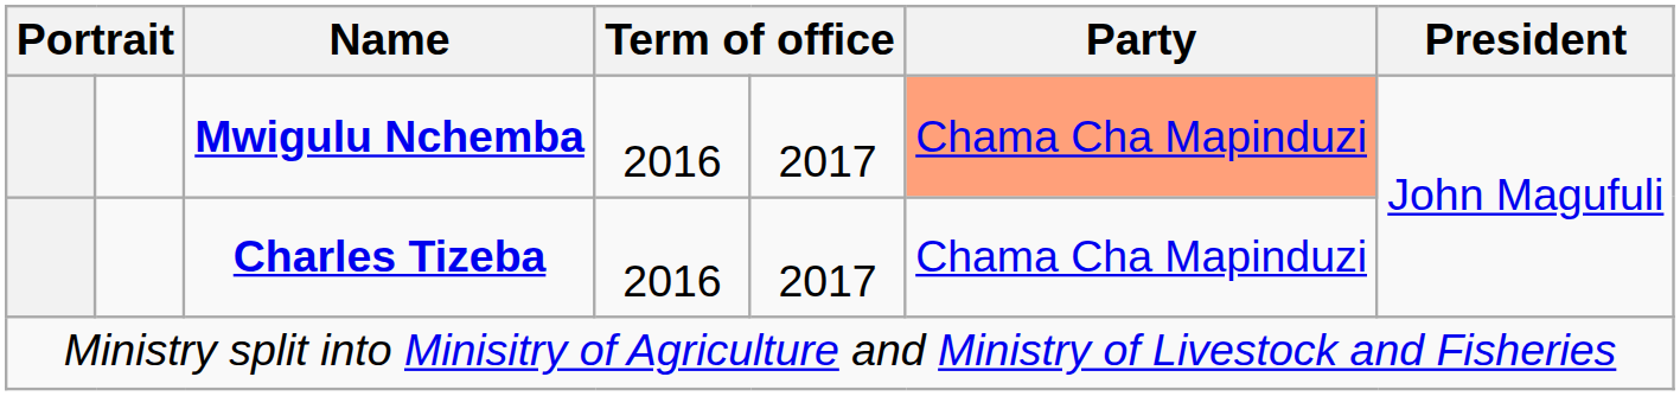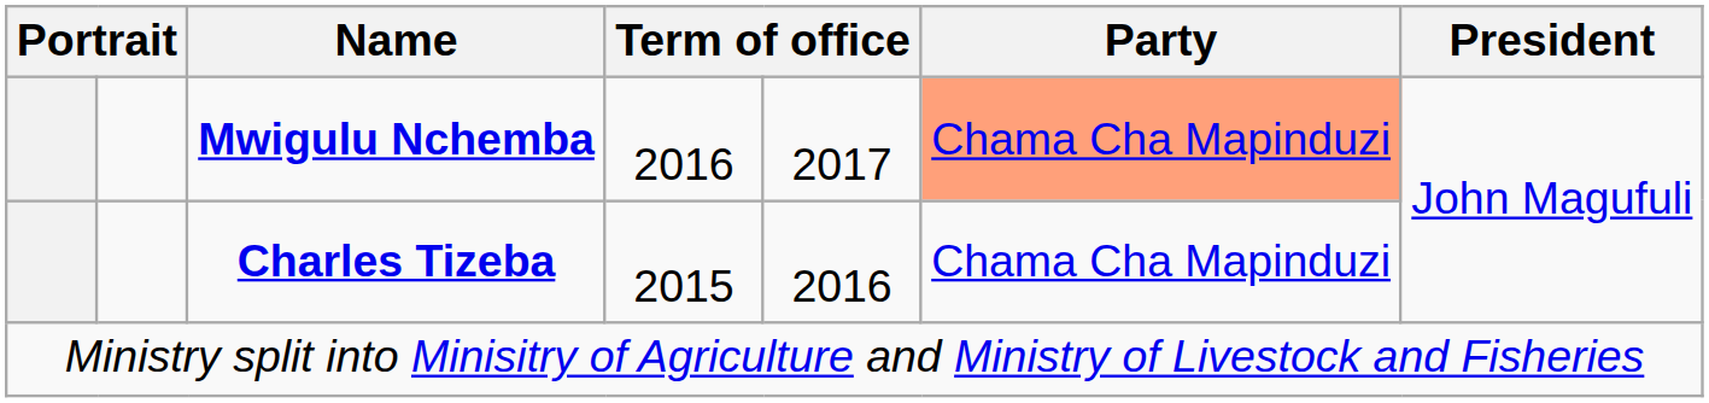Charles Tizeba | column 4: 2016 -> 2015
Charles Tizeba | column 5: 2017 -> 2016
